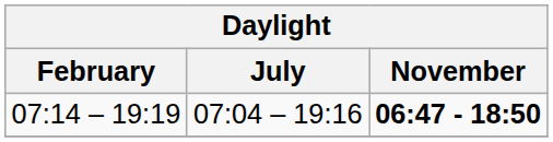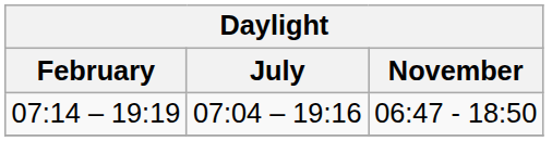07:14 – 19:19 | November: bold -> normal
